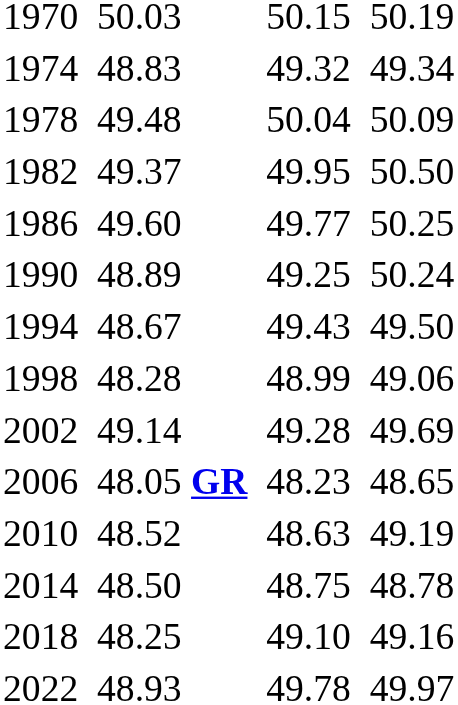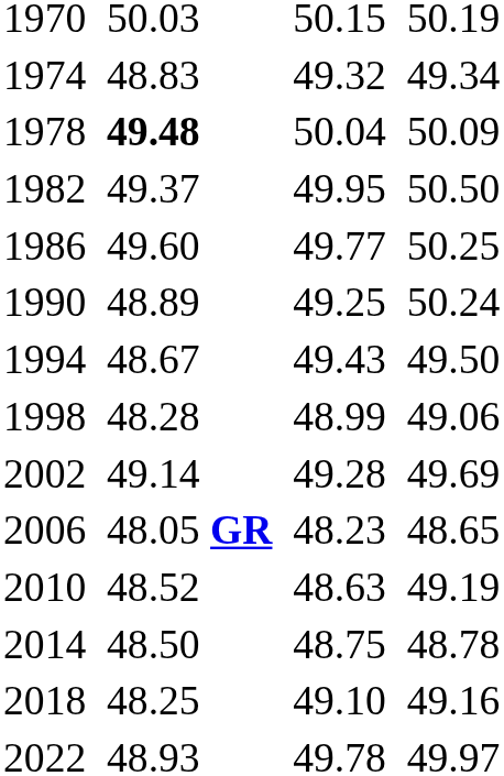1978 | column 2: normal -> bold
